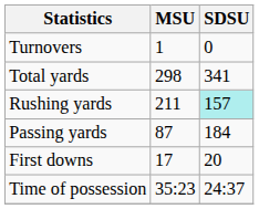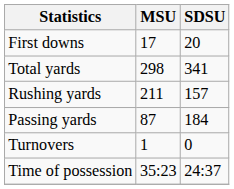rows swapped: First downs <-> Turnovers
Rushing yards | SDSU: paleturquoise background -> no background
